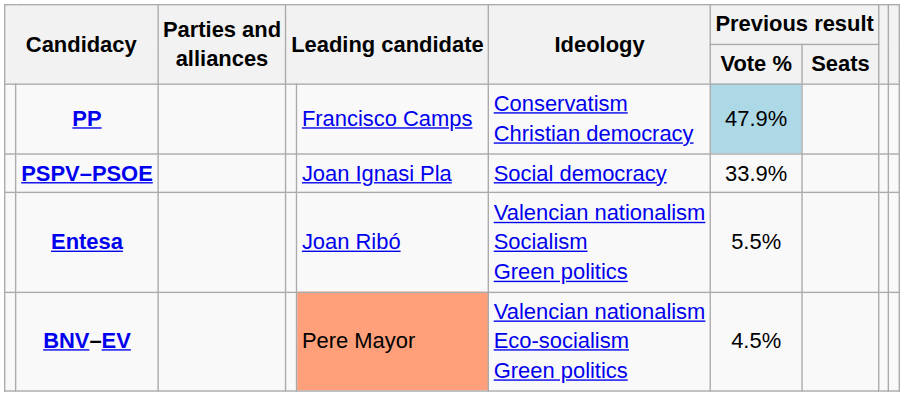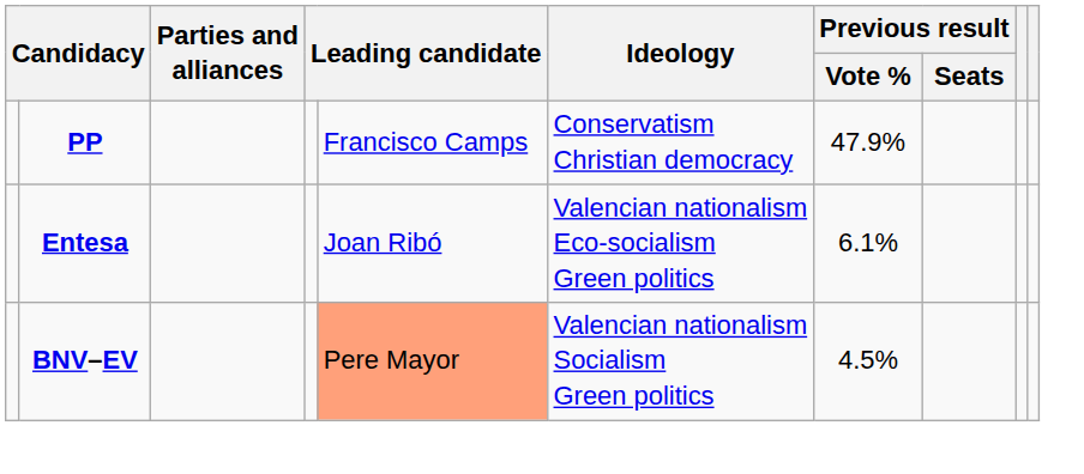PP | Previous result / Vote %: lightblue background -> no background
- row: PSPV–PSOE | Joan Ignasi Pla | Social democracy | 33.9%
Entesa | Ideology: Valencian nationalism Socialism Green politics -> Valencian nationalism Eco-socialism Green politics
Entesa | Previous result / Vote %: 5.5% -> 6.1%
BNV–EV | Ideology: Valencian nationalism Eco-socialism Green politics -> Valencian nationalism Socialism Green politics
